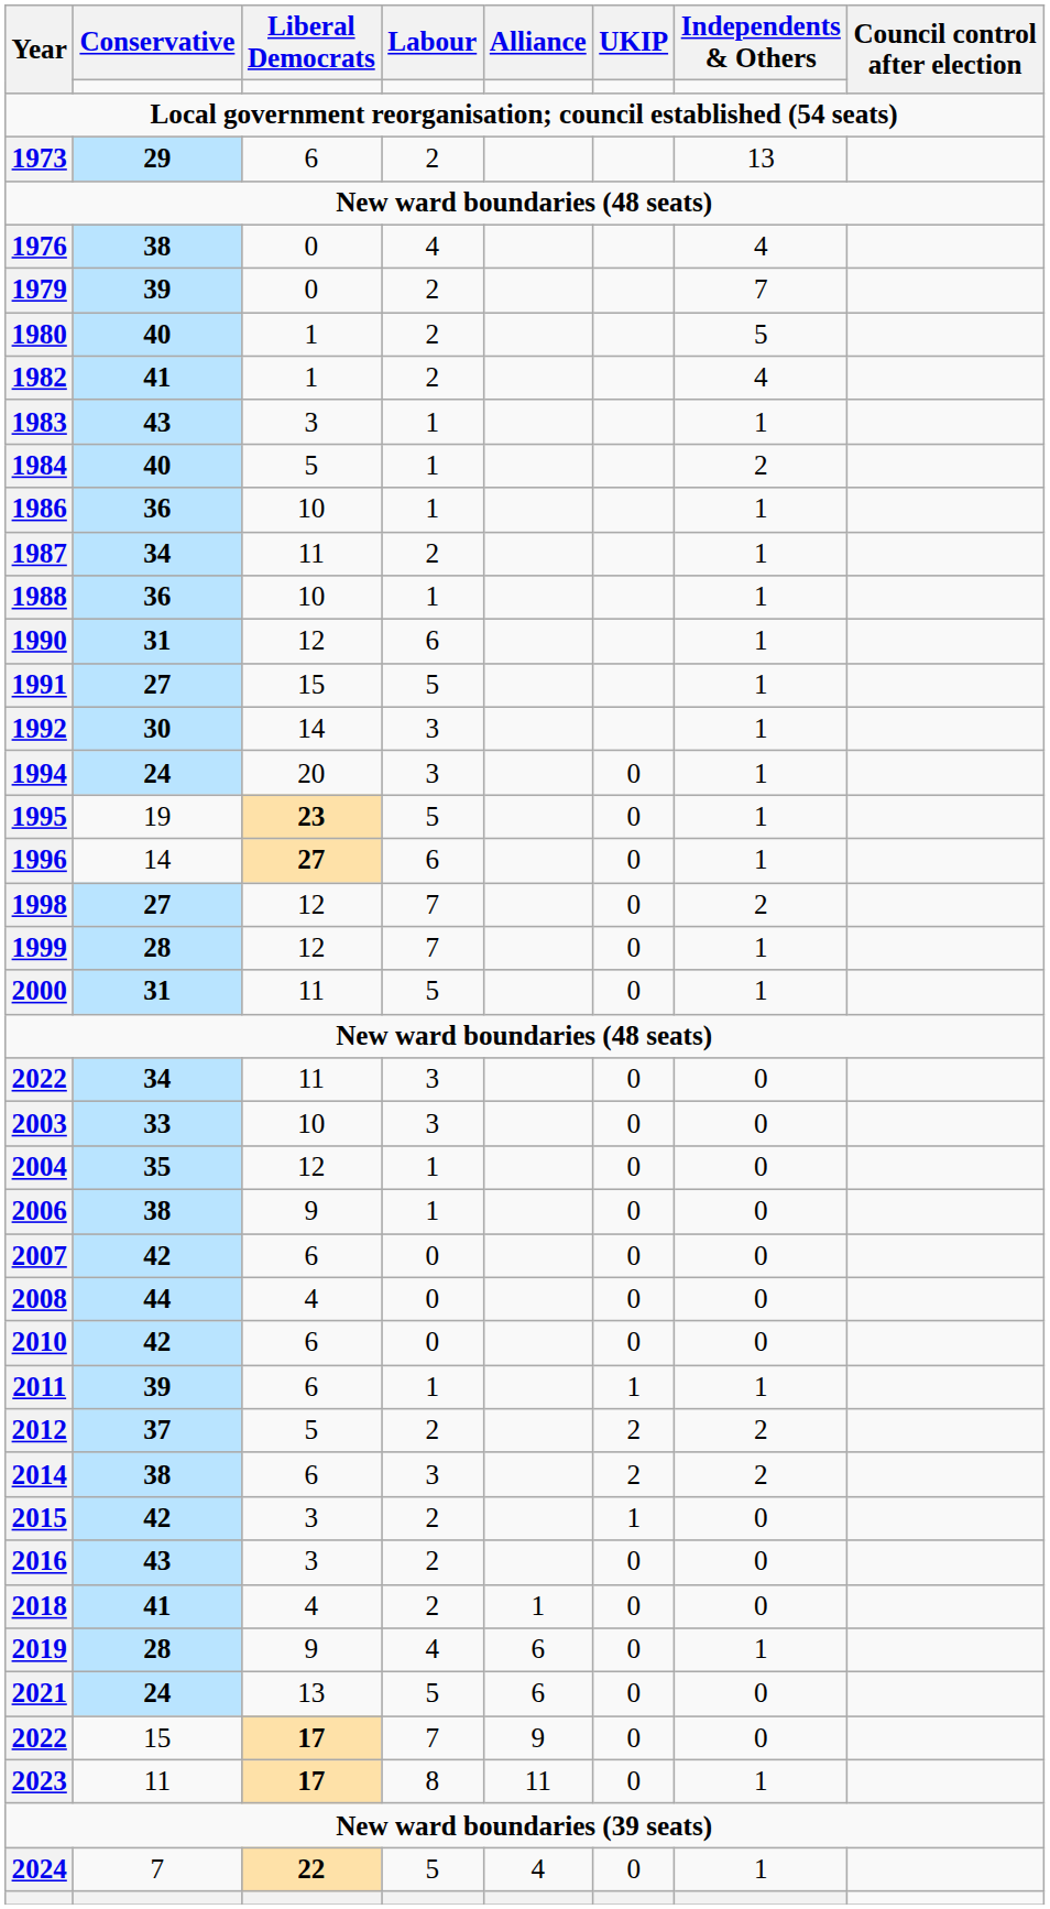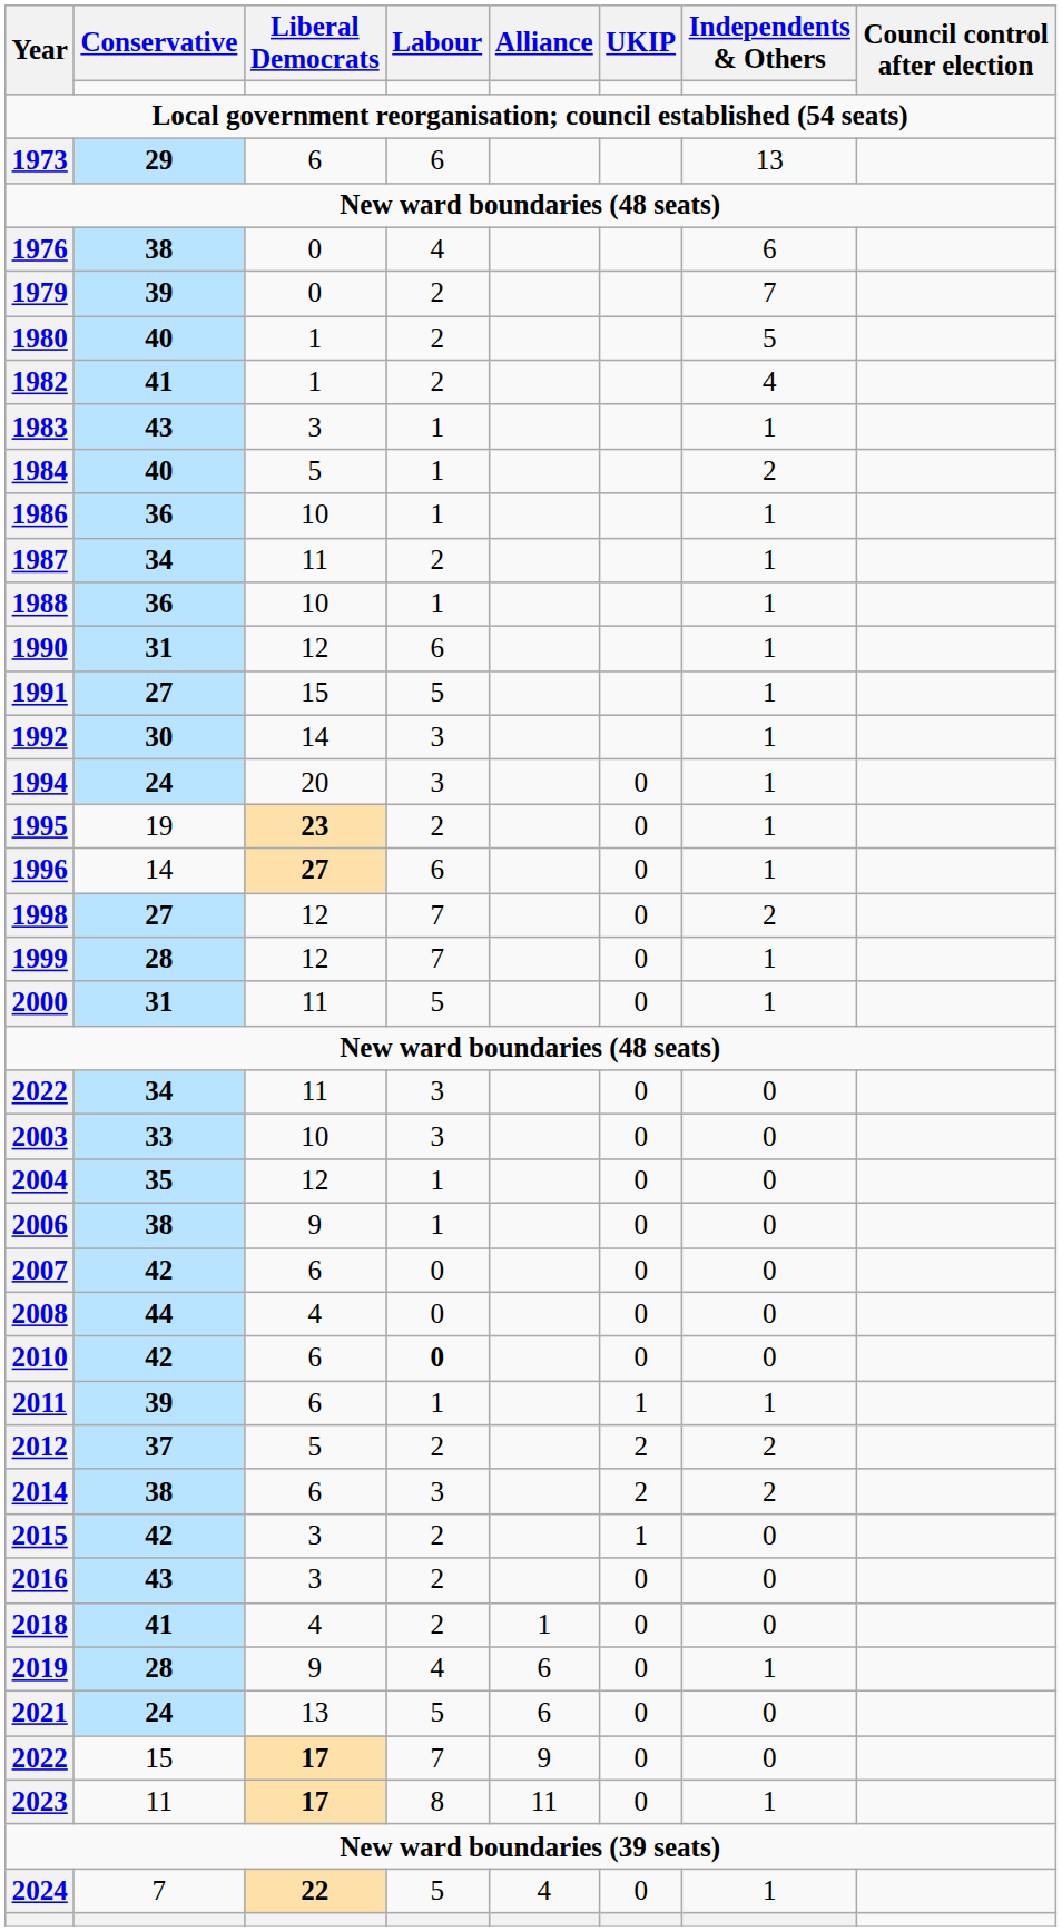1973 | Labour: 2 -> 6
1976 | Independents & Others: 4 -> 6
1995 | Labour: 5 -> 2
2010 | Labour: normal -> bold
